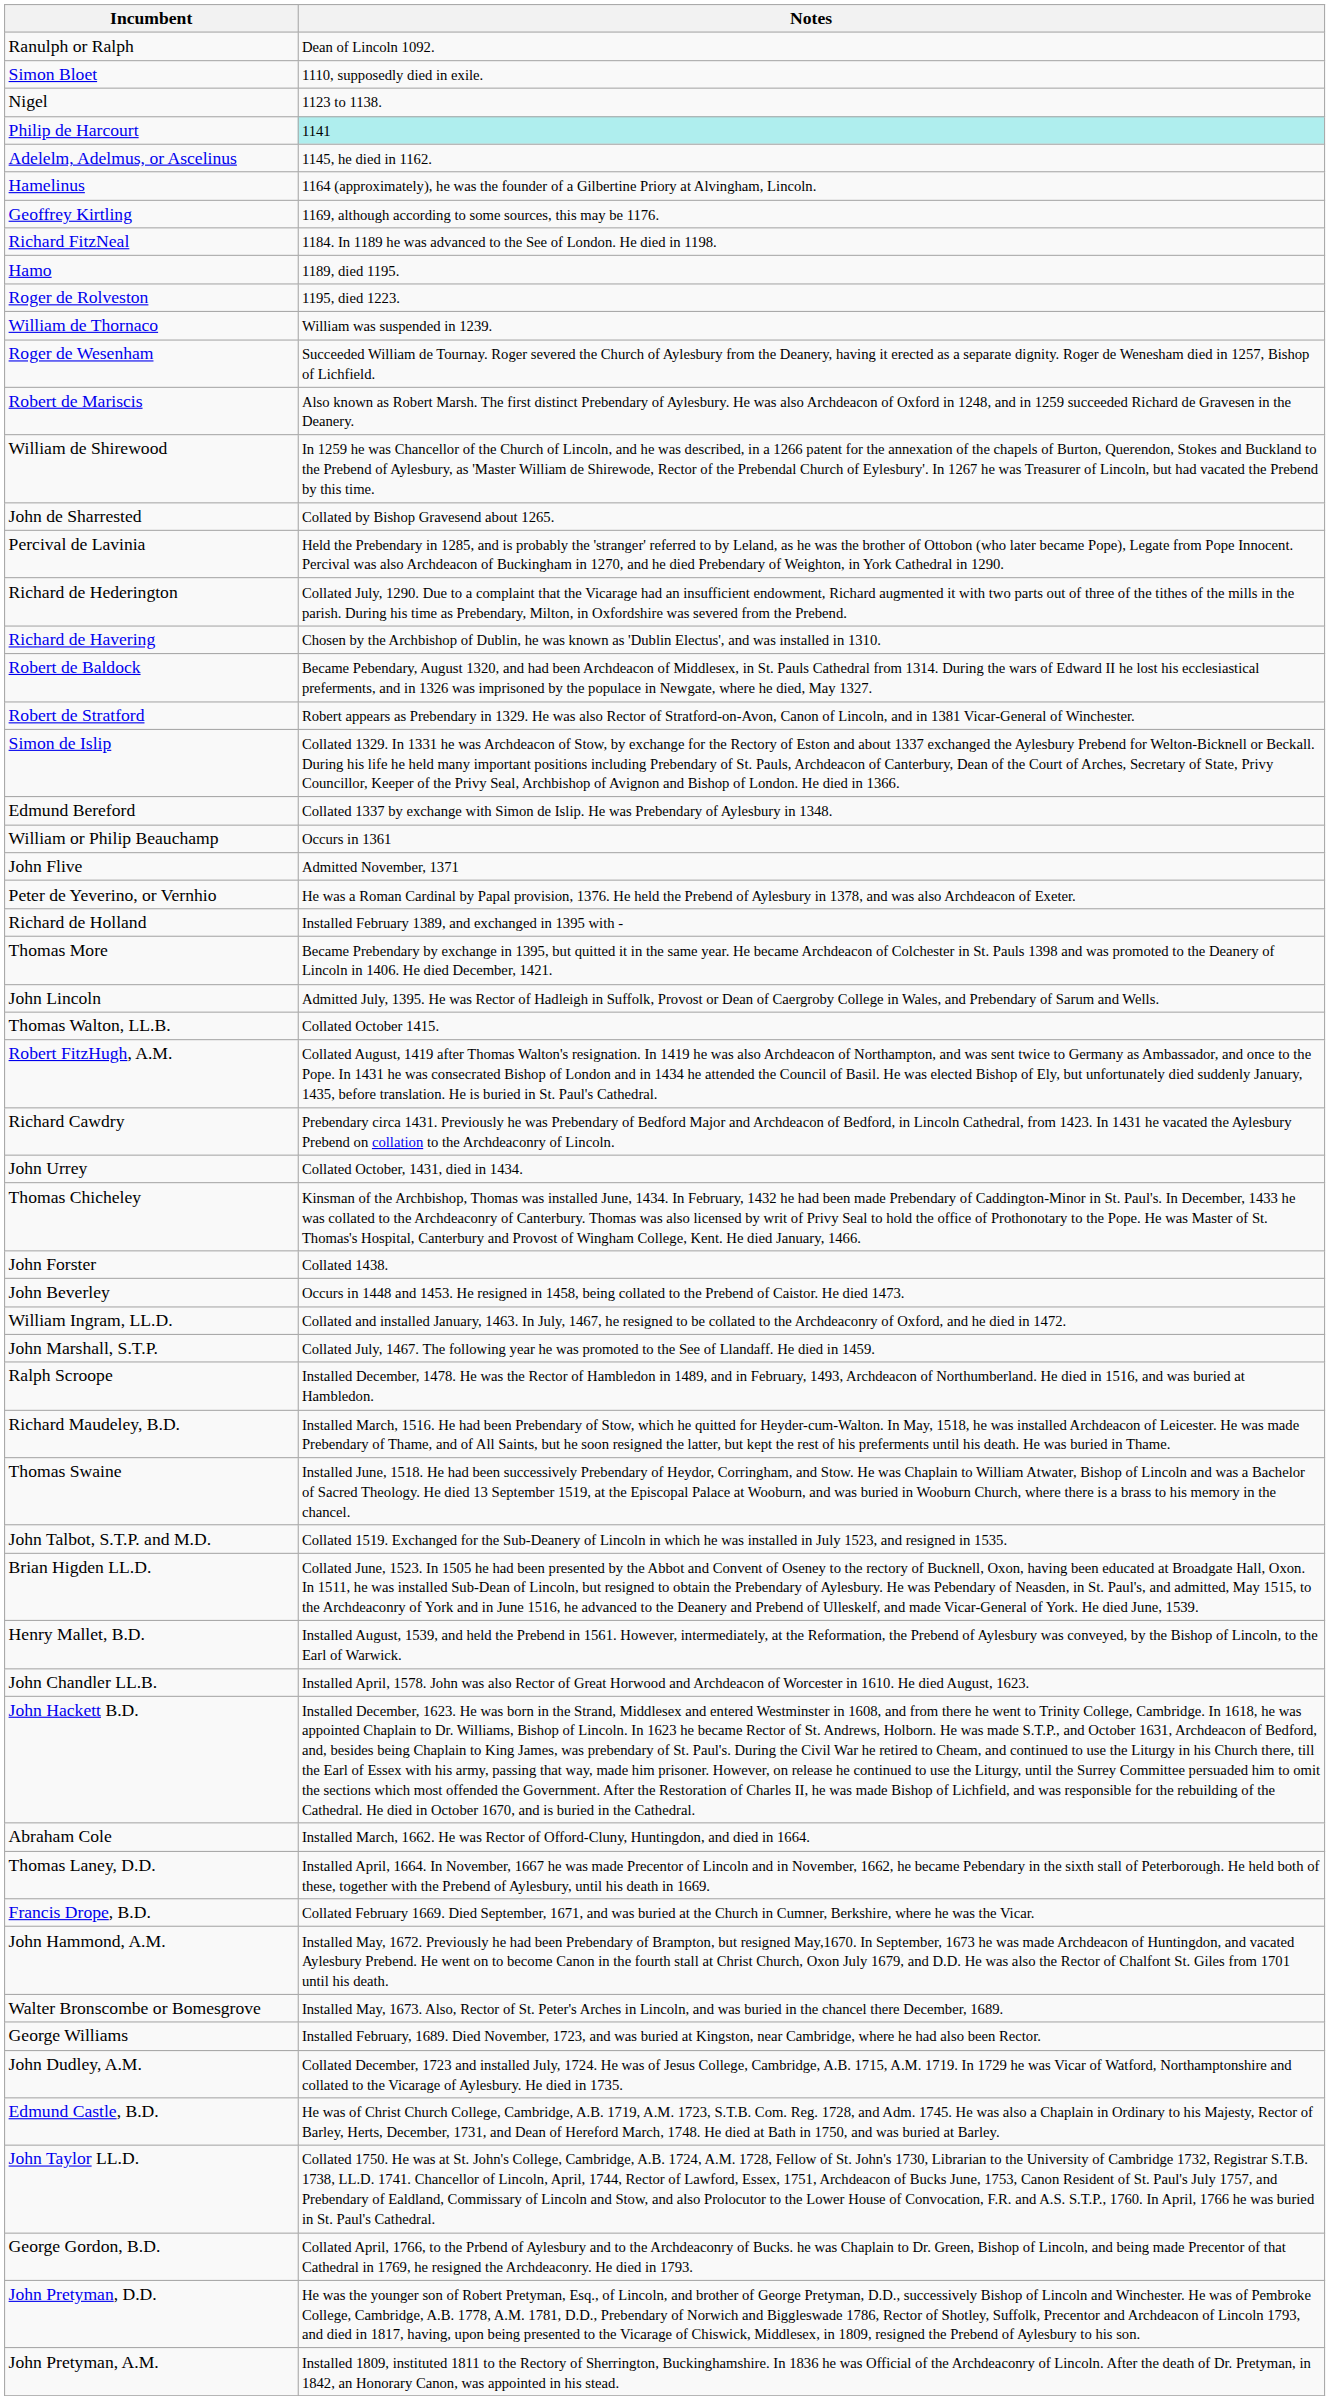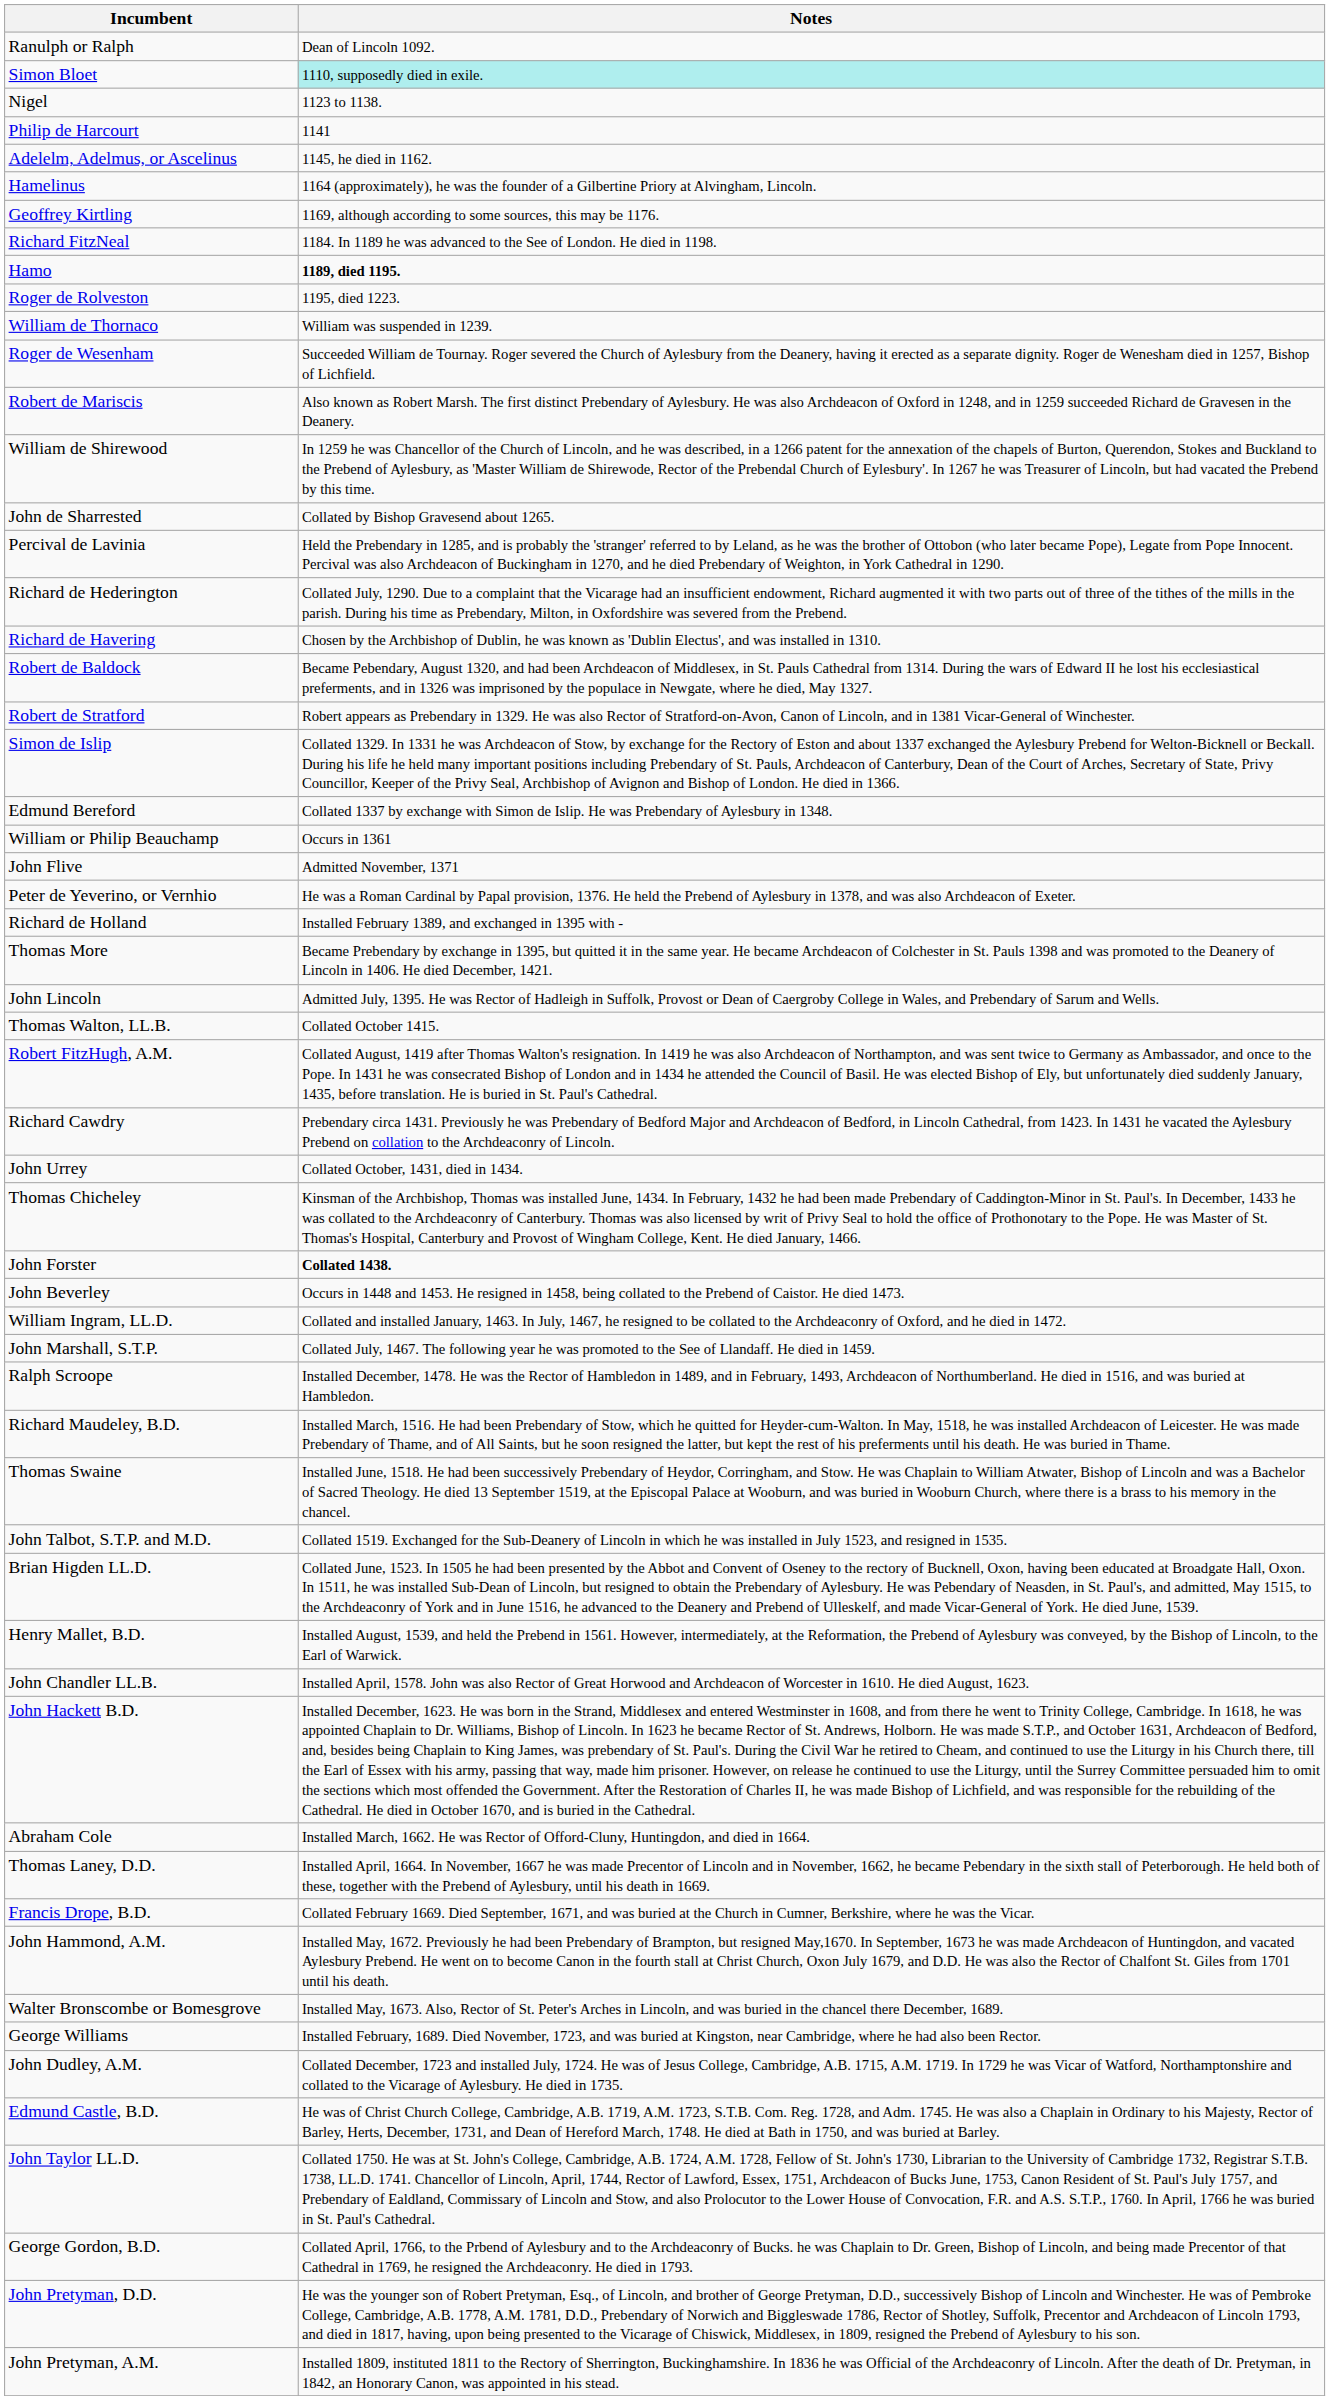Simon Bloet | Notes: no background -> paleturquoise background
Philip de Harcourt | Notes: paleturquoise background -> no background
Hamo | Notes: normal -> bold
John Forster | Notes: normal -> bold
